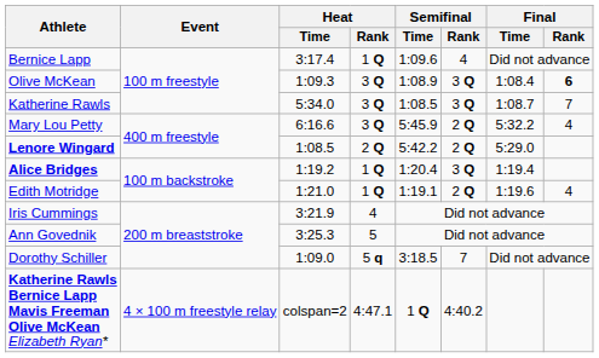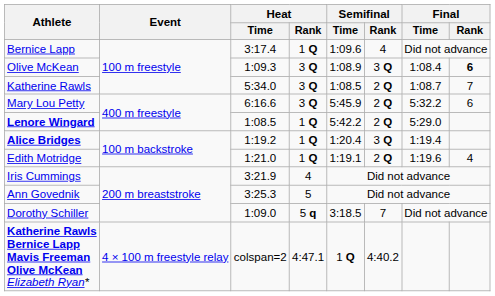Katherine Rawls | Semifinal / Rank: 3 Q -> 2 Q
Mary Lou Petty | Final / Rank: 4 -> 6
Lenore Wingard | Heat / Rank: 2 Q -> 1 Q
